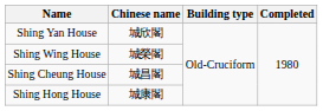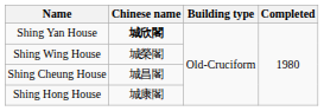Shing Yan House | Chinese name: normal -> bold
